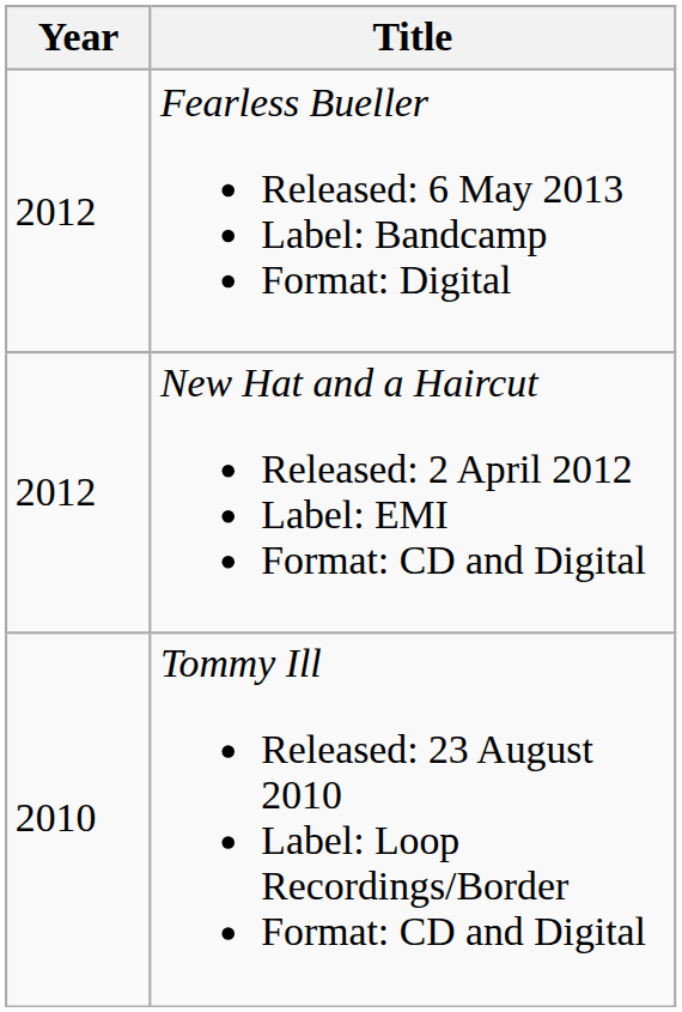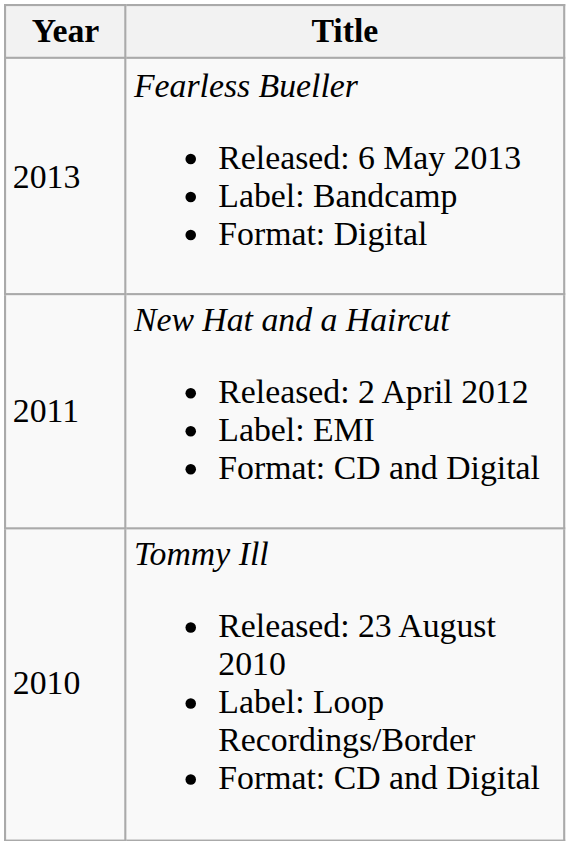row 2 | Year: 2012 -> 2013
row 3 | Year: 2012 -> 2011
